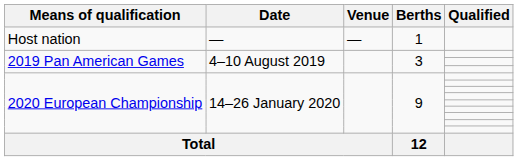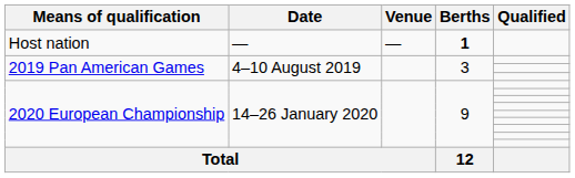Host nation | Berths: normal -> bold
